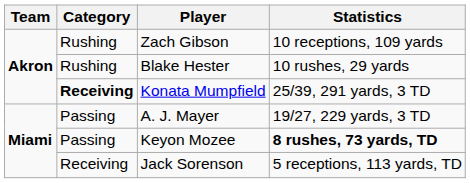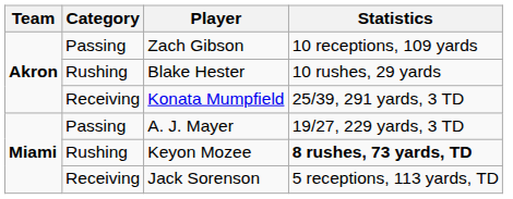Zach Gibson | Category: Rushing -> Passing
Konata Mumpfield | Category: bold -> normal
Keyon Mozee | Category: Passing -> Rushing
